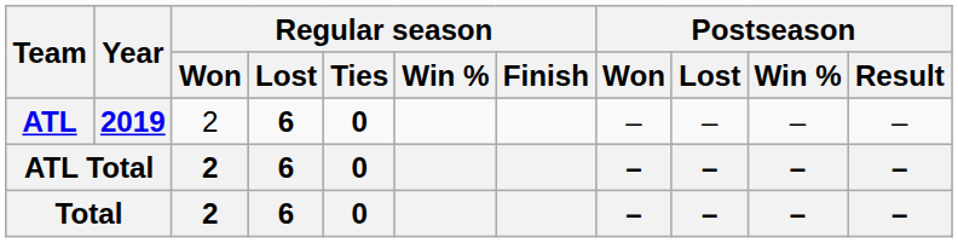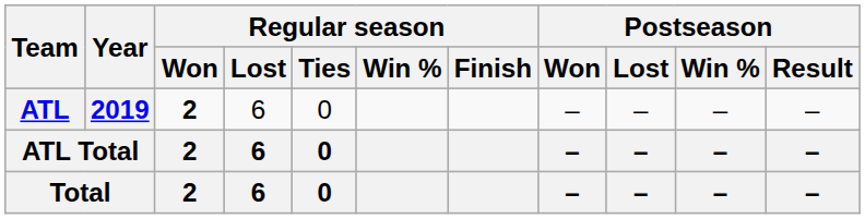ATL | Regular season / Won: normal -> bold
ATL | Regular season / Lost: bold -> normal
ATL | Regular season / Ties: bold -> normal
